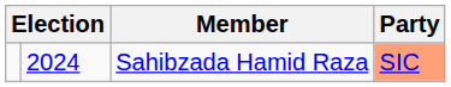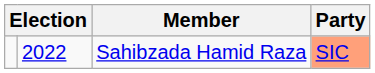Sahibzada Hamid Raza | column 2: 2024 -> 2022
